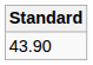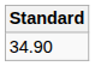row 2 | column 1: 43.90 -> 34.90
